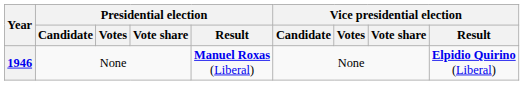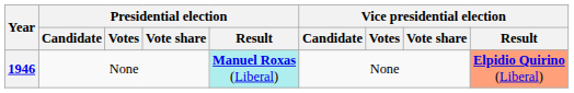1946 | Presidential election / Result: no background -> paleturquoise background
1946 | Vice presidential election / Result: no background -> lightsalmon background
